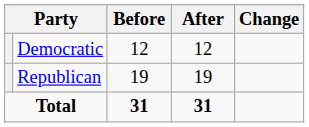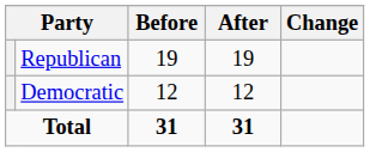rows swapped: Republican <-> Democratic
